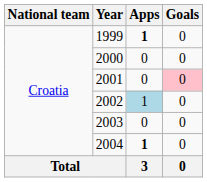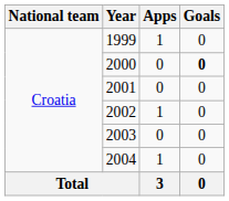1999 | Apps: bold -> normal
2000 | Goals: normal -> bold
2001 | Goals: pink background -> no background
2002 | Apps: lightblue background -> no background
2004 | Apps: bold -> normal
